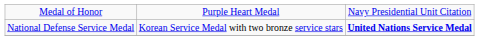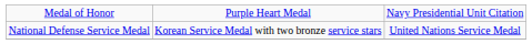National Defense Service Medal | column 3: bold -> normal
